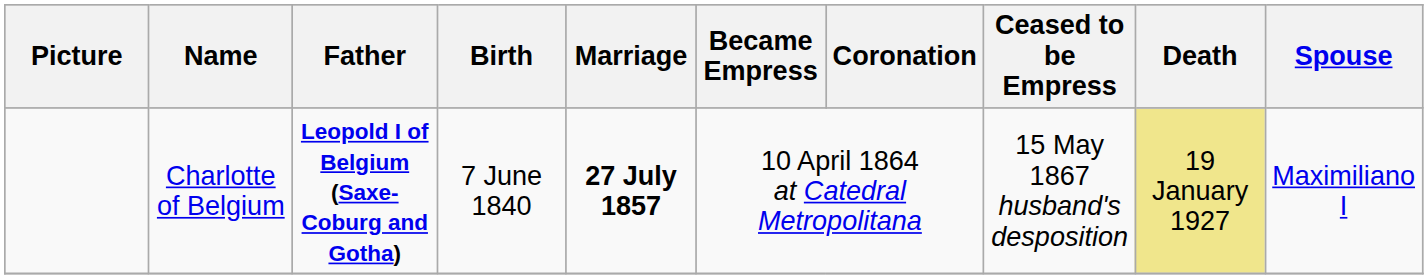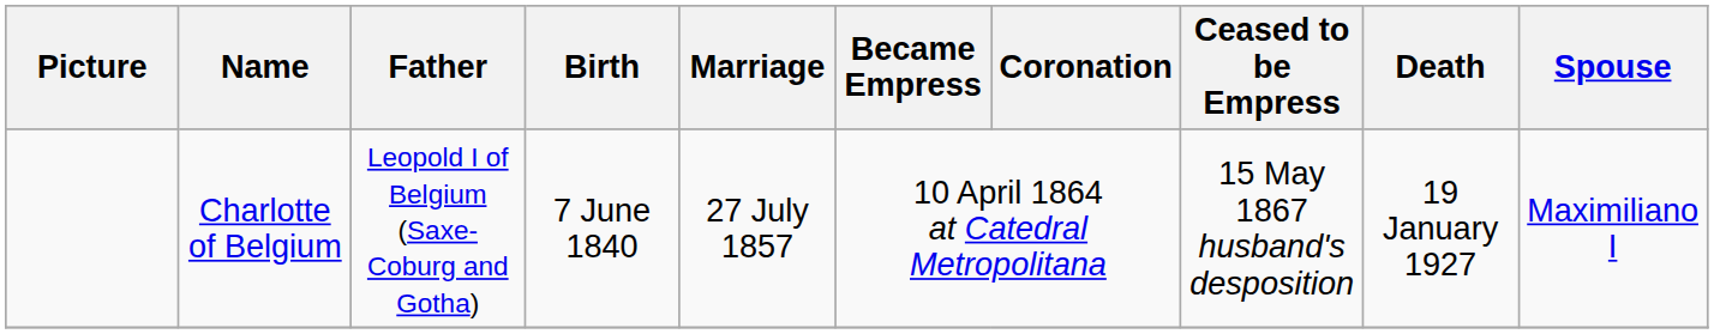Charlotte of Belgium | Father: bold -> normal
Charlotte of Belgium | Marriage: bold -> normal
Charlotte of Belgium | Death: khaki background -> no background
